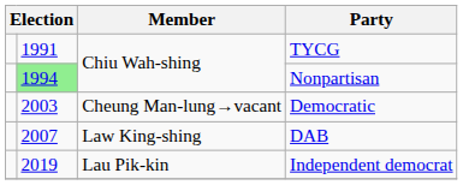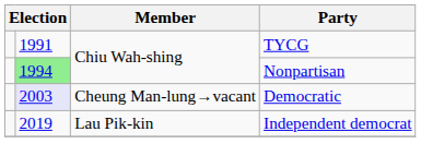Democratic | column 2: no background -> lavender background
- row: 2007 | Law King-shing | DAB
